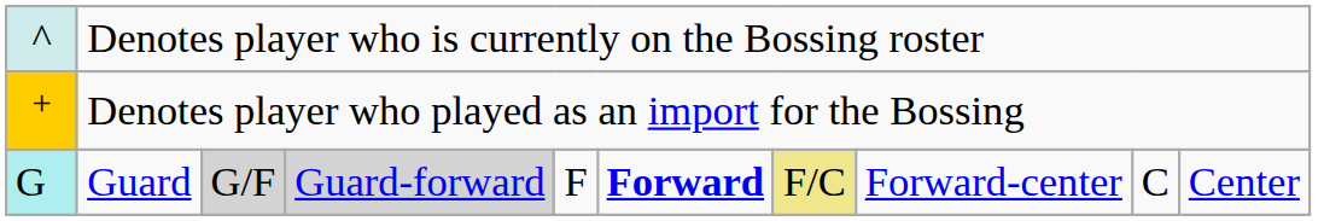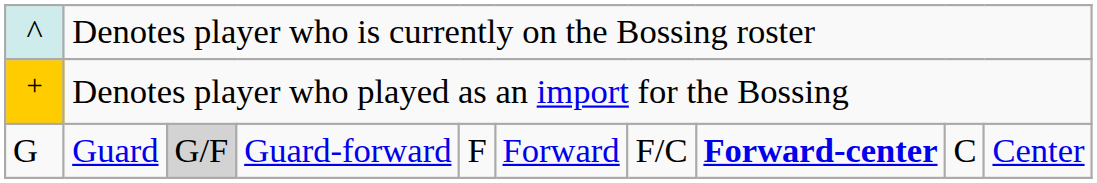Guard | column 1: paleturquoise background -> no background
Guard | column 4: lightgrey background -> no background
Guard | column 6: bold -> normal
Guard | column 7: khaki background -> no background
Guard | column 8: normal -> bold
